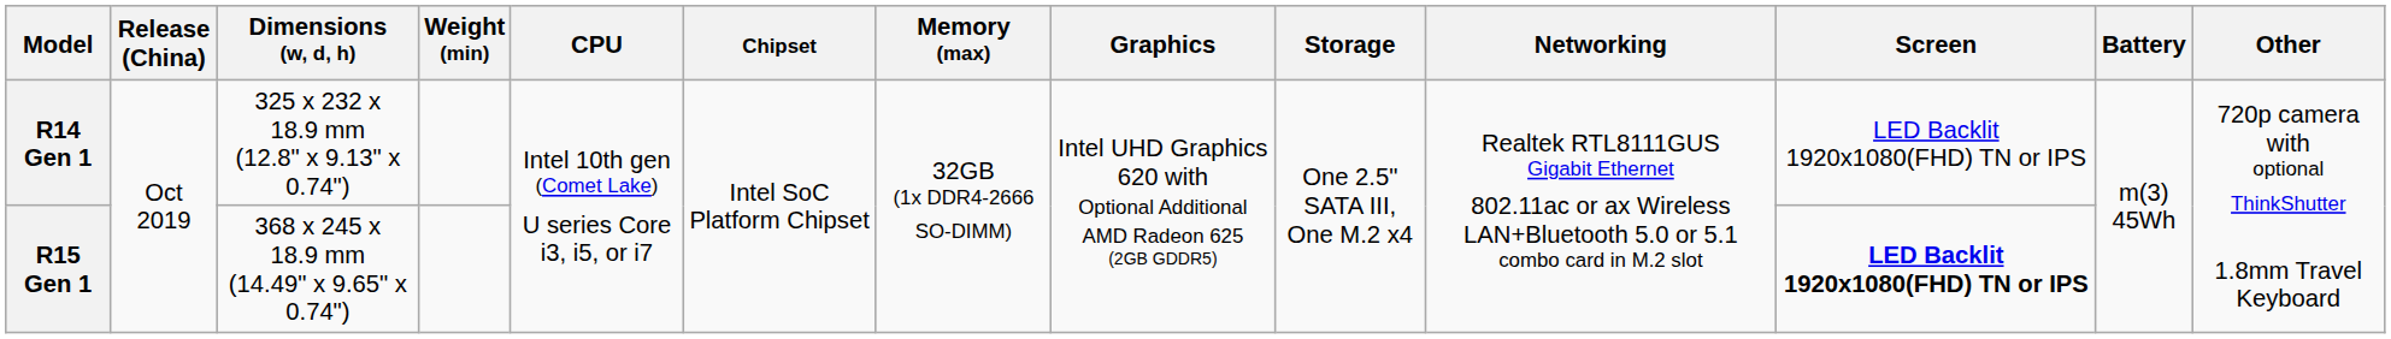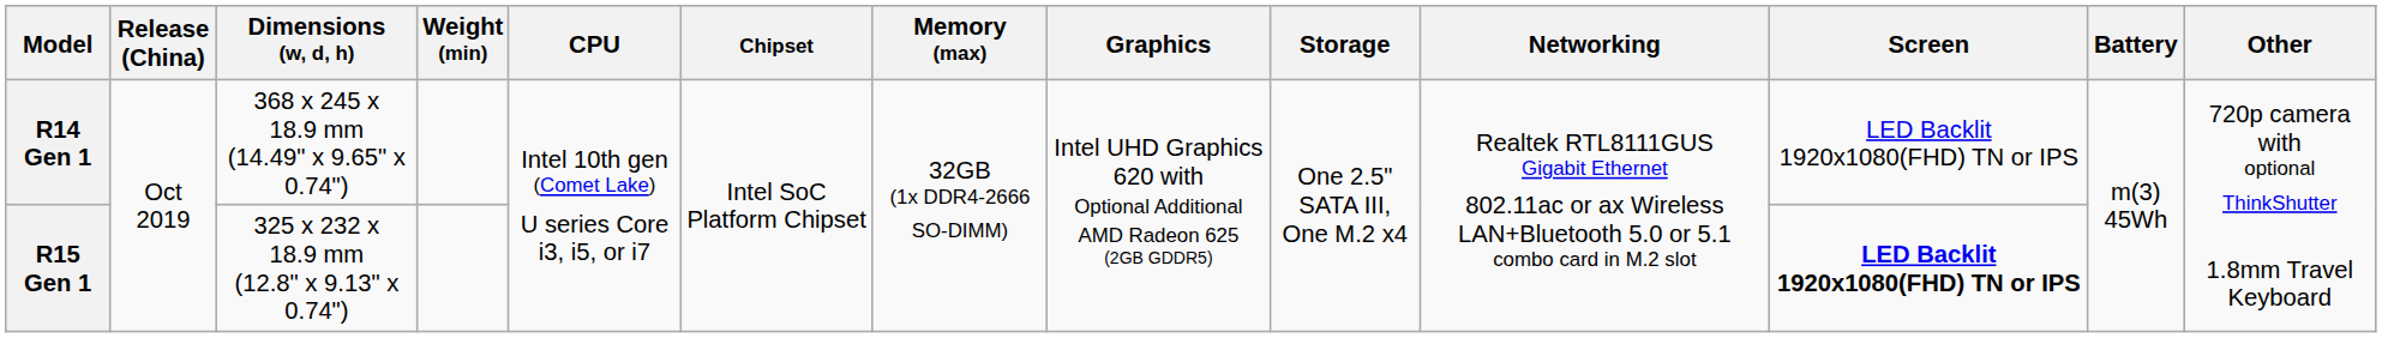R14 Gen 1 | Dimensions (w, d, h): 325 x 232 x 18.9 mm (12.8" x 9.13" x 0.74") -> 368 x 245 x 18.9 mm (14.49" x 9.65" x 0.74")
R15 Gen 1 | Dimensions (w, d, h): 368 x 245 x 18.9 mm (14.49" x 9.65" x 0.74") -> 325 x 232 x 18.9 mm (12.8" x 9.13" x 0.74")
